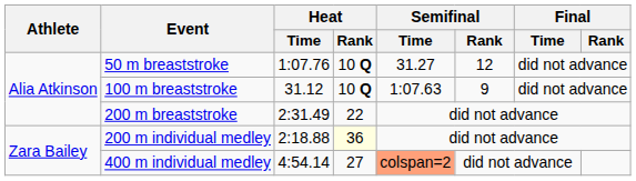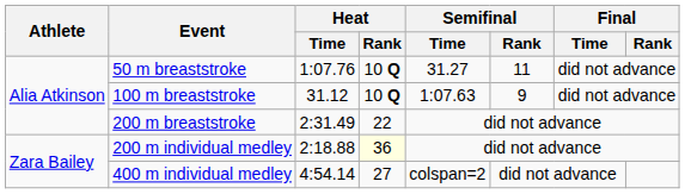50 m breaststroke | Semifinal / Rank: 12 -> 11
400 m individual medley | Semifinal / Time: lightsalmon background -> no background
